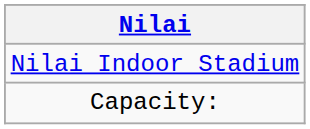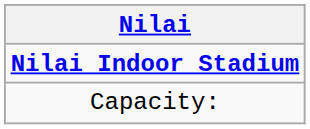row 2 | column 1: normal -> bold
